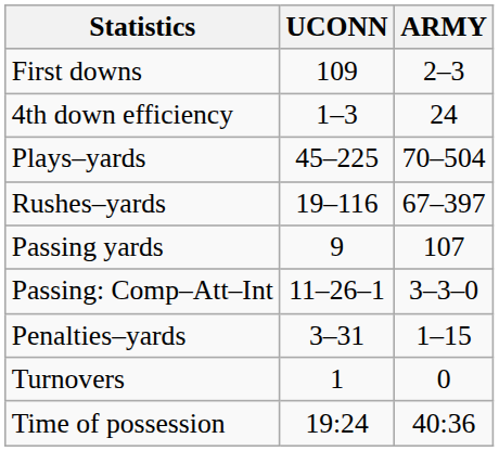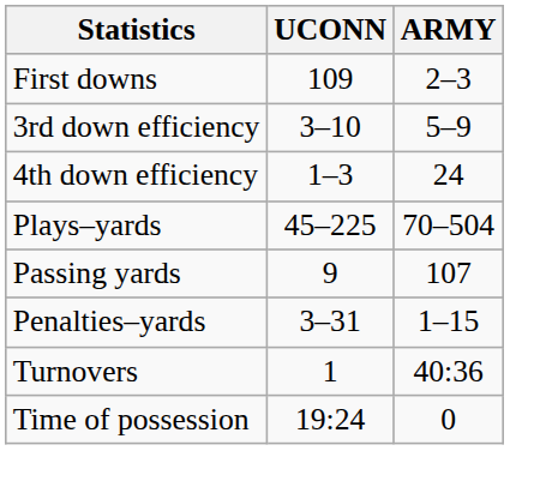+ row: 3rd down efficiency | 3–10 | 5–9
- row: Rushes–yards | 19–116 | 67–397
- row: Passing: Comp–Att–Int | 11–26–1 | 3–3–0
Turnovers | ARMY: 0 -> 40:36
Time of possession | ARMY: 40:36 -> 0
